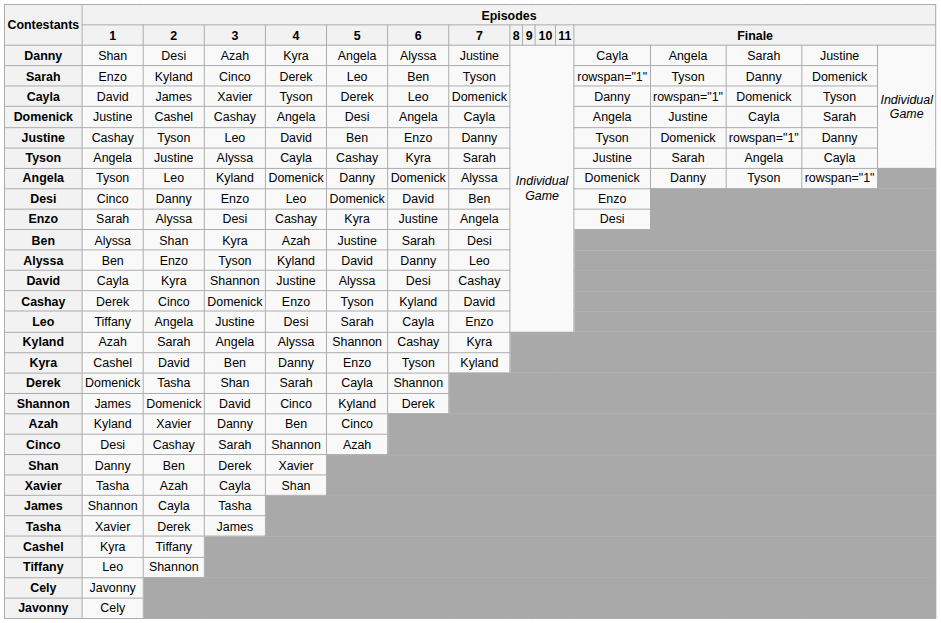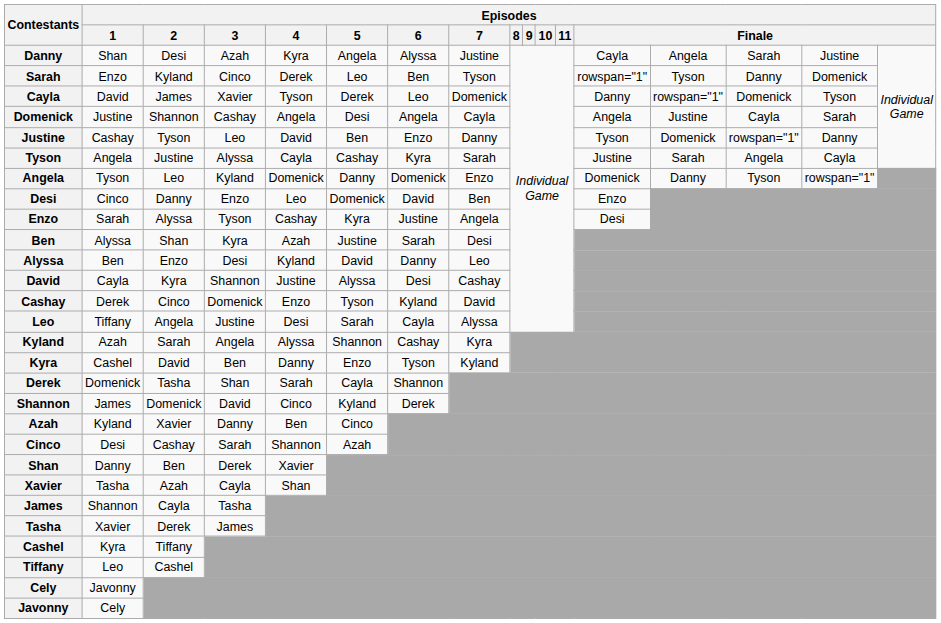row 6 | Episodes / 2: Cashel -> Shannon
row 9 | Episodes / 7: Alyssa -> Enzo
row 11 | Episodes / 3: Desi -> Tyson
row 13 | Episodes / 3: Tyson -> Desi
row 16 | Episodes / 7: Enzo -> Alyssa
row 28 | Episodes / 2: Shannon -> Cashel
